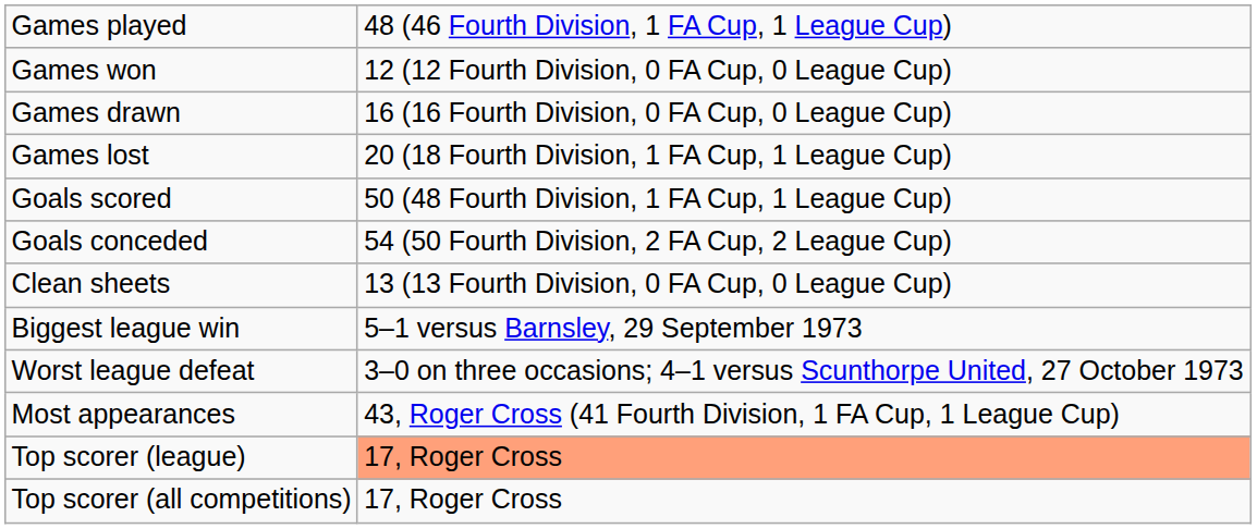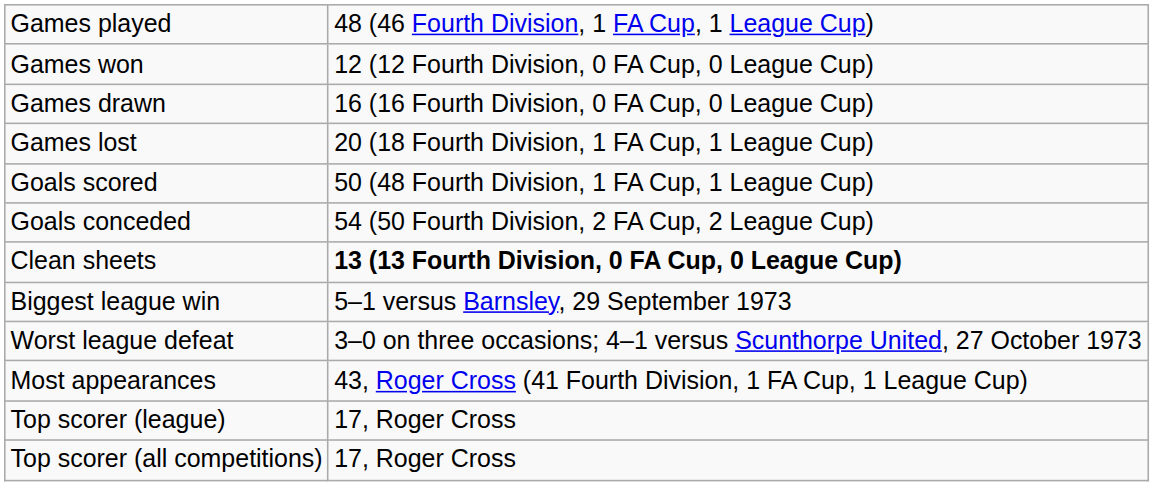Clean sheets | column 2: normal -> bold
Top scorer (league) | column 2: lightsalmon background -> no background
